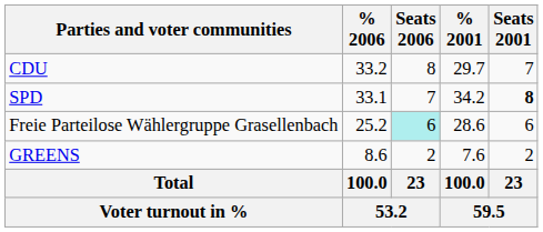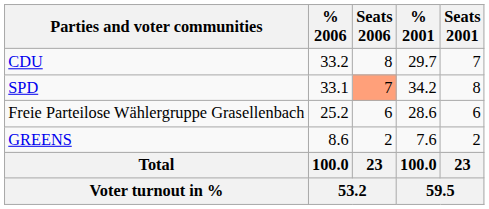SPD | Seats 2006: no background -> lightsalmon background
SPD | Seats 2001: bold -> normal
Freie Parteilose Wählergruppe Grasellenbach | Seats 2006: paleturquoise background -> no background
